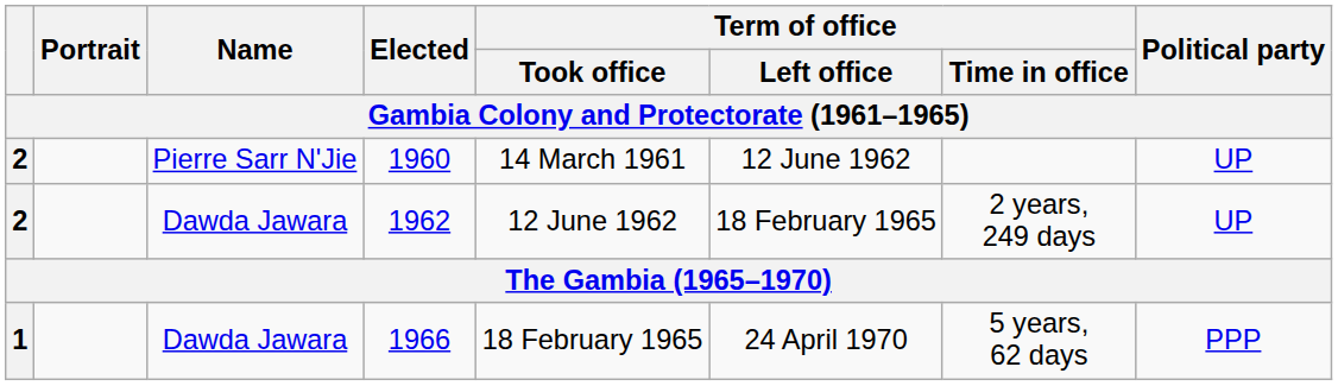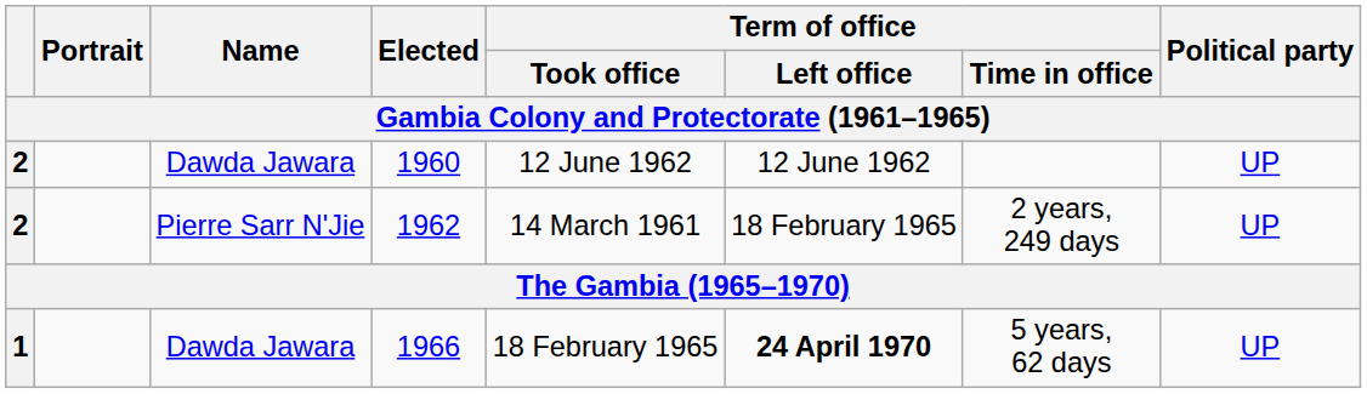1960 | Name: Pierre Sarr N'Jie -> Dawda Jawara
1960 | Term of office / Took office: 14 March 1961 -> 12 June 1962
1962 | Name: Dawda Jawara -> Pierre Sarr N'Jie
1962 | Term of office / Took office: 12 June 1962 -> 14 March 1961
1966 | Term of office / Left office: normal -> bold
1966 | Political party: PPP -> UP
